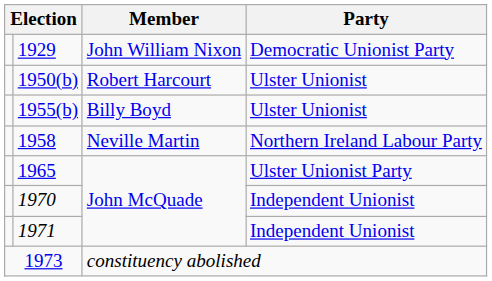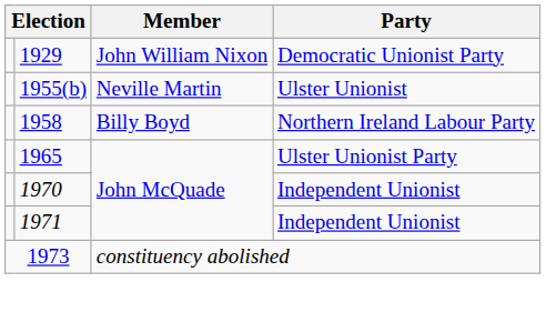- row: 1950(b) | Robert Harcourt | Ulster Unionist
1955(b) | Member: Billy Boyd -> Neville Martin
1958 | Member: Neville Martin -> Billy Boyd
